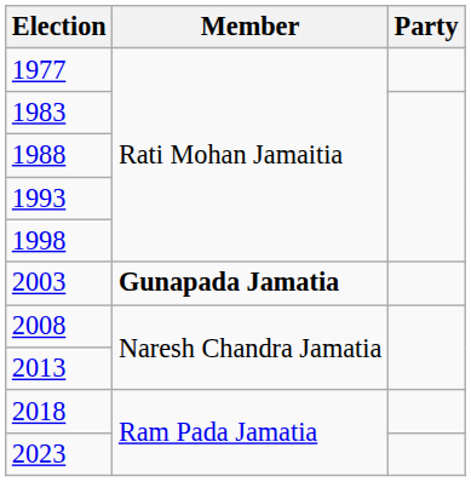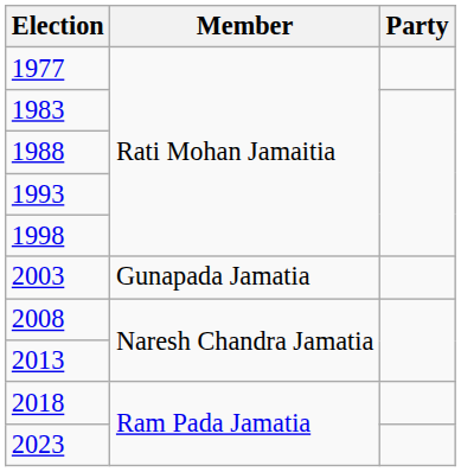2003 | Member: bold -> normal
